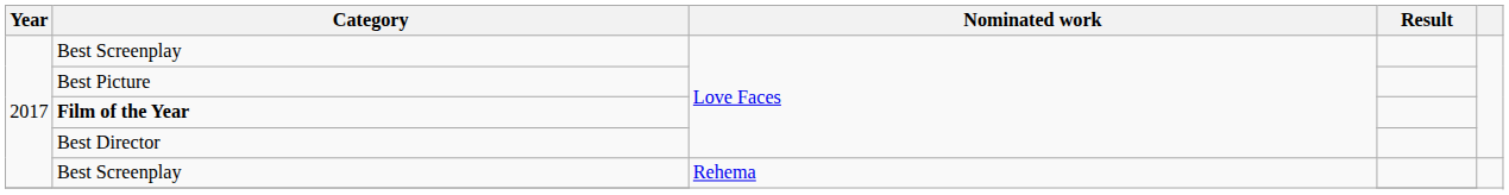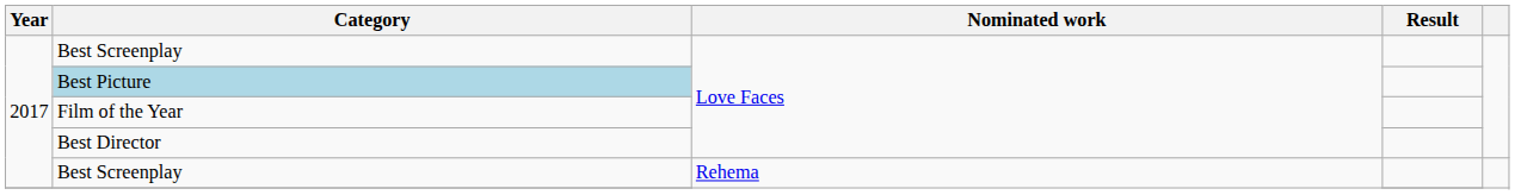Best Picture | Category: no background -> lightblue background
Film of the Year | Category: bold -> normal
